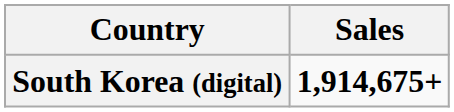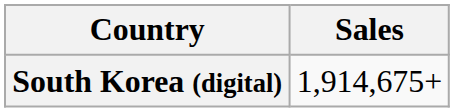South Korea (digital) | Sales: bold -> normal
